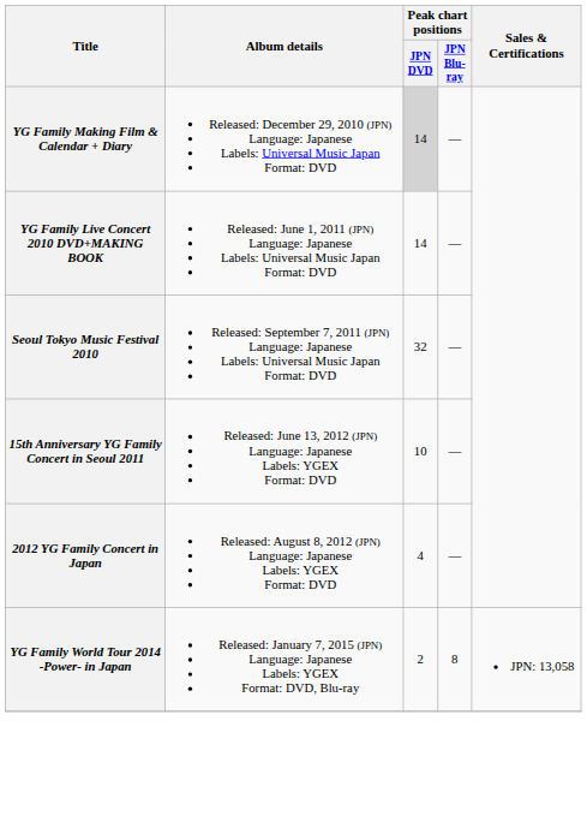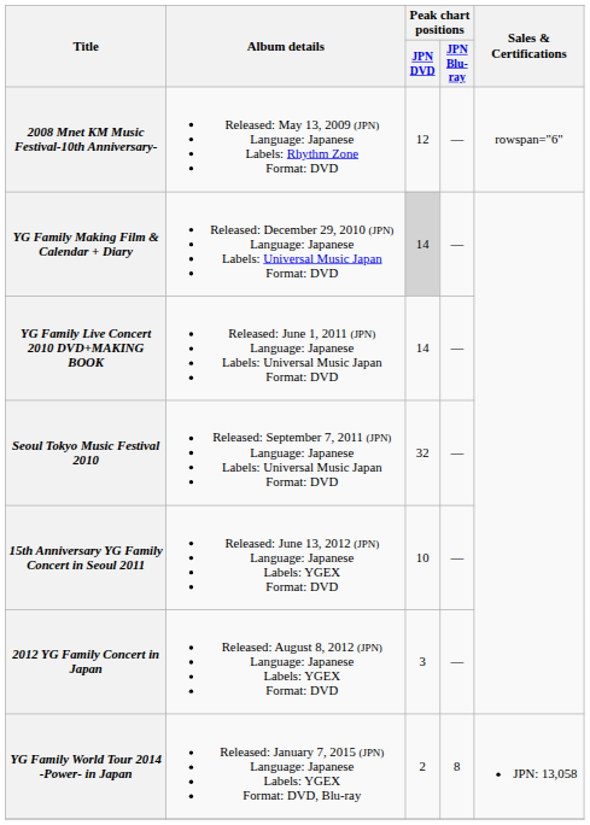+ row: 2008 Mnet KM Music Festival-10th Anniversary- | Released: May 13, 2009 (JPN) Language: Japanese Labels: Rhythm Zone Format: DVD | 12 | — | rowspan="6"
2012 YG Family Concert in Japan | Peak chart positions / JPN DVD: 4 -> 3
